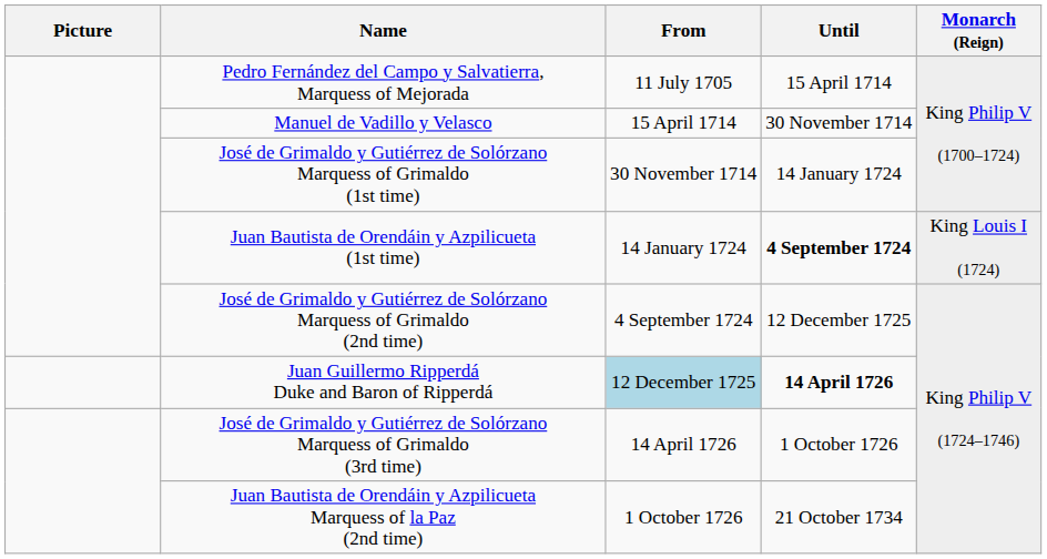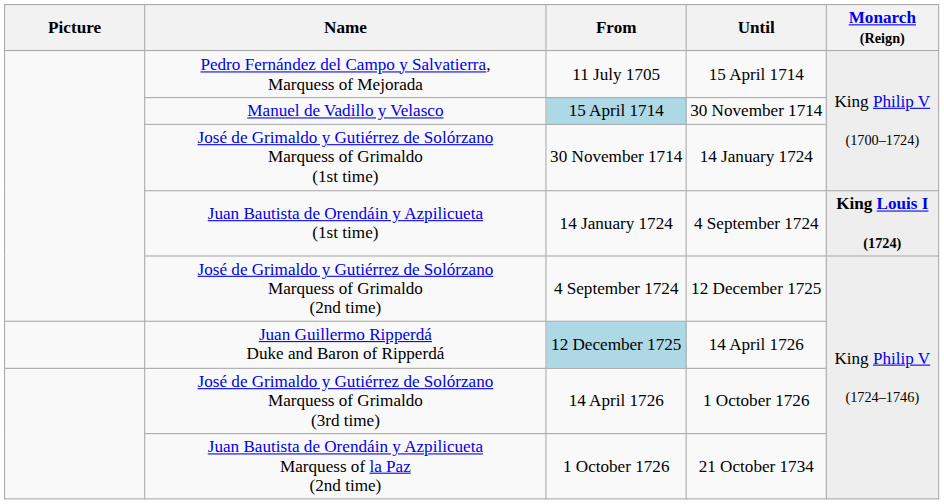Manuel de Vadillo y Velasco | From: no background -> lightblue background
Juan Bautista de Orendáin y Azpilicueta (1st time) | Until: bold -> normal
Juan Bautista de Orendáin y Azpilicueta (1st time) | Monarch (Reign): normal -> bold
Juan Guillermo Ripperdá Duke and Baron of Ripperdá | Until: bold -> normal
